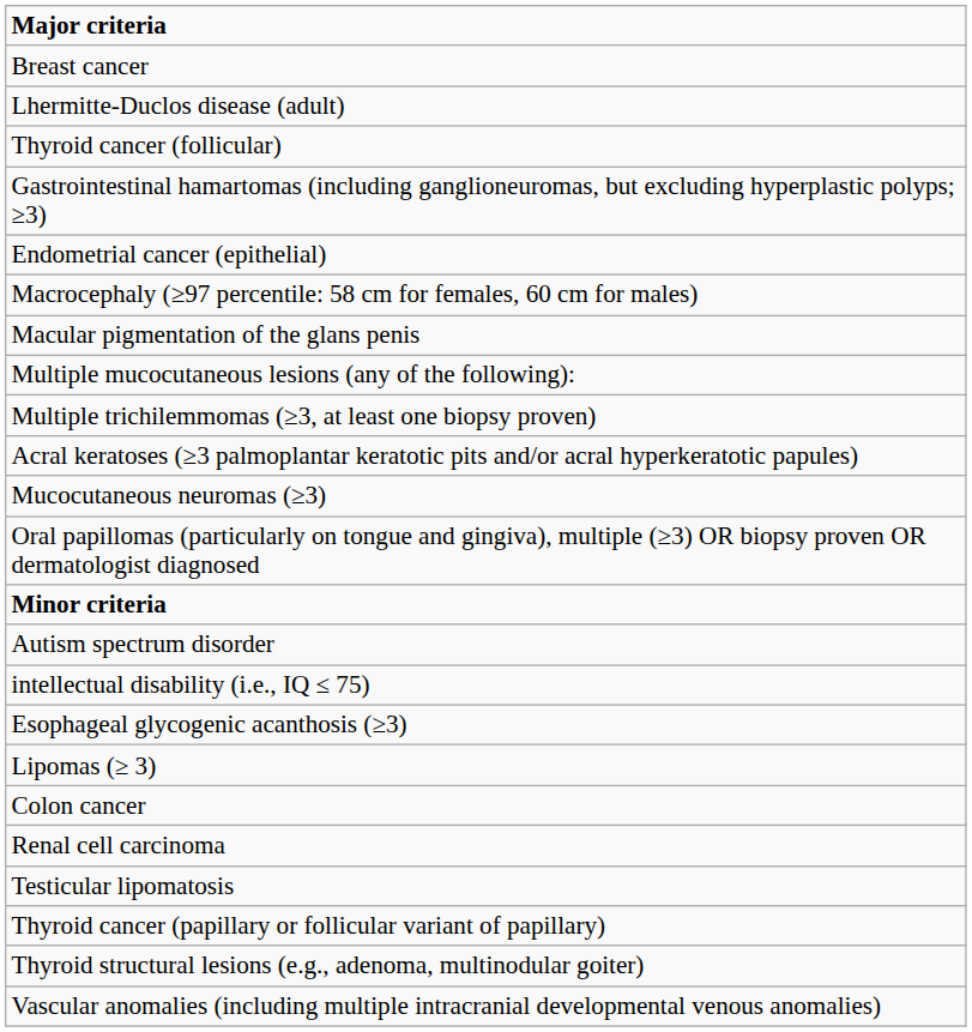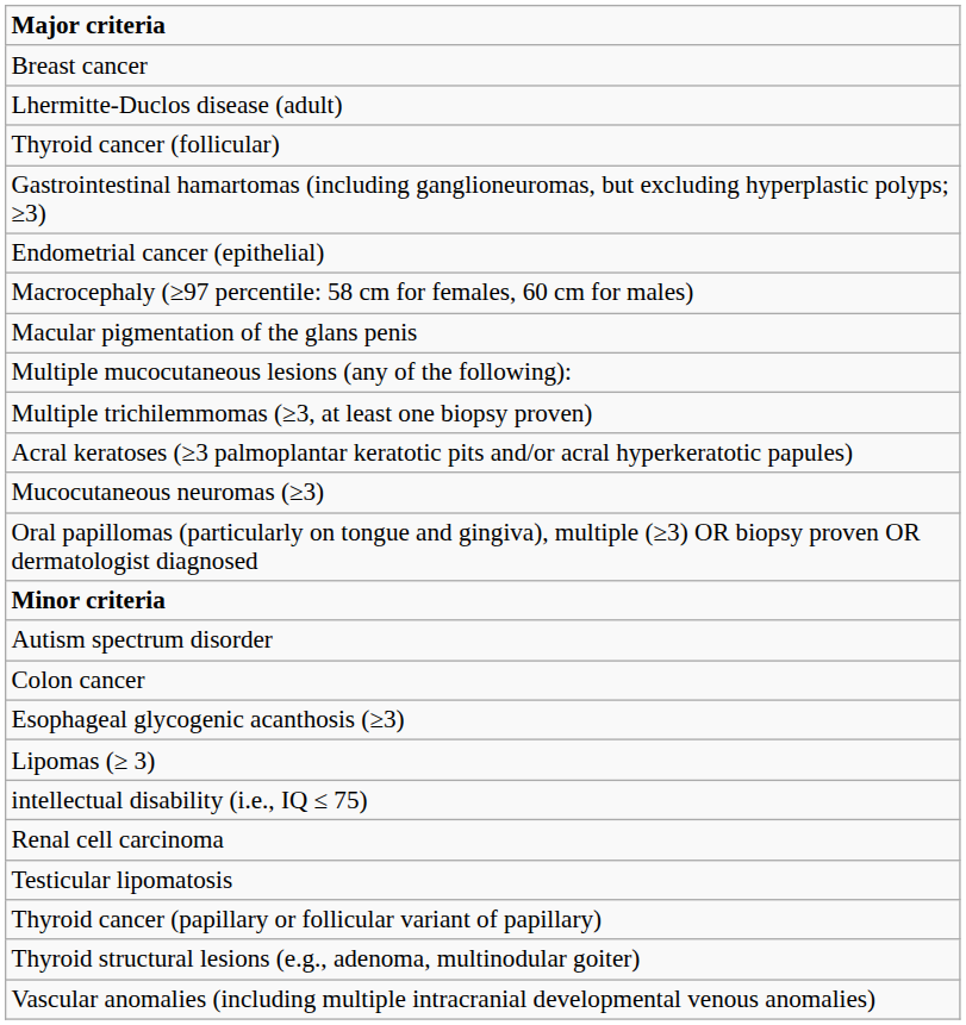row 16 | column 1: intellectual disability (i.e., IQ ≤ 75) -> Colon cancer
row 19 | column 1: Colon cancer -> intellectual disability (i.e., IQ ≤ 75)
